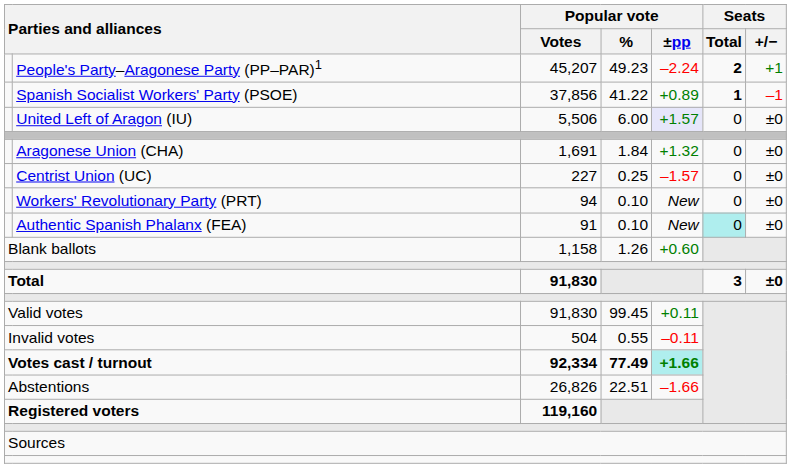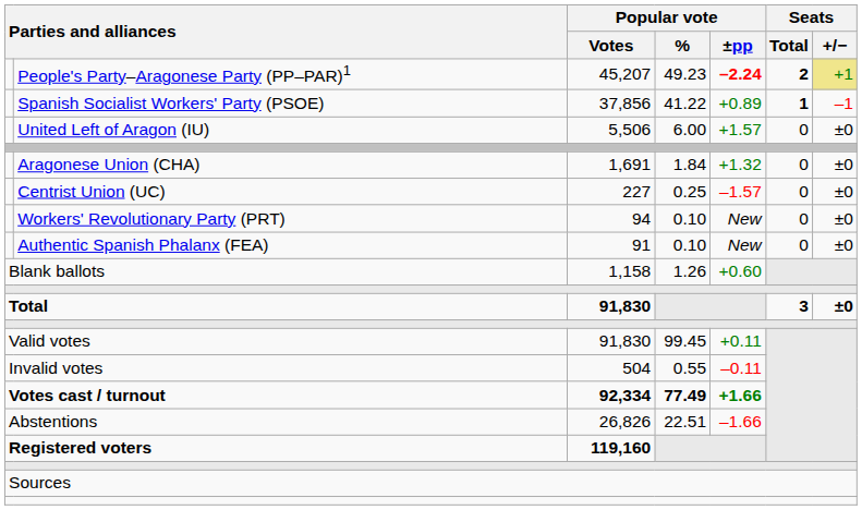People's Party–Aragonese Party (PP–PAR)1 | Popular vote / ±pp: normal -> bold
People's Party–Aragonese Party (PP–PAR)1 | Seats / +/−: no background -> khaki background
United Left of Aragon (IU) | Popular vote / ±pp: lavender background -> no background
Authentic Spanish Phalanx (FEA) | Seats / Total: paleturquoise background -> no background
Votes cast / turnout | Popular vote / ±pp: paleturquoise background -> no background
